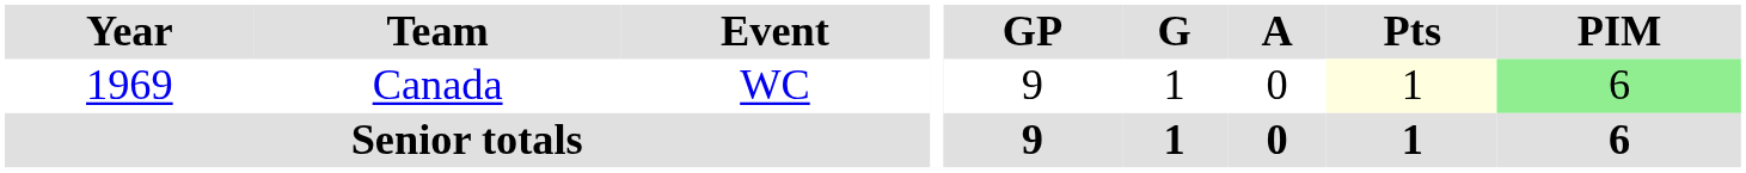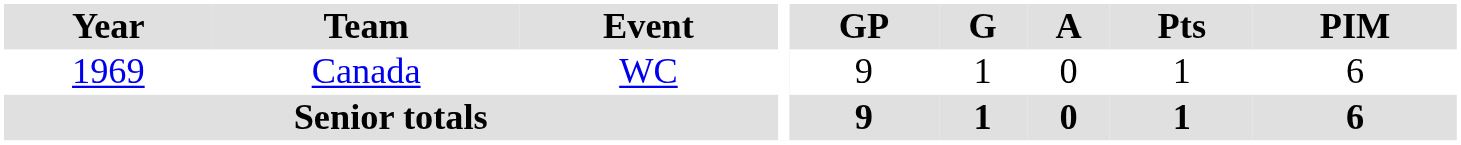Canada | Pts: lightyellow background -> no background
Canada | PIM: lightgreen background -> no background
